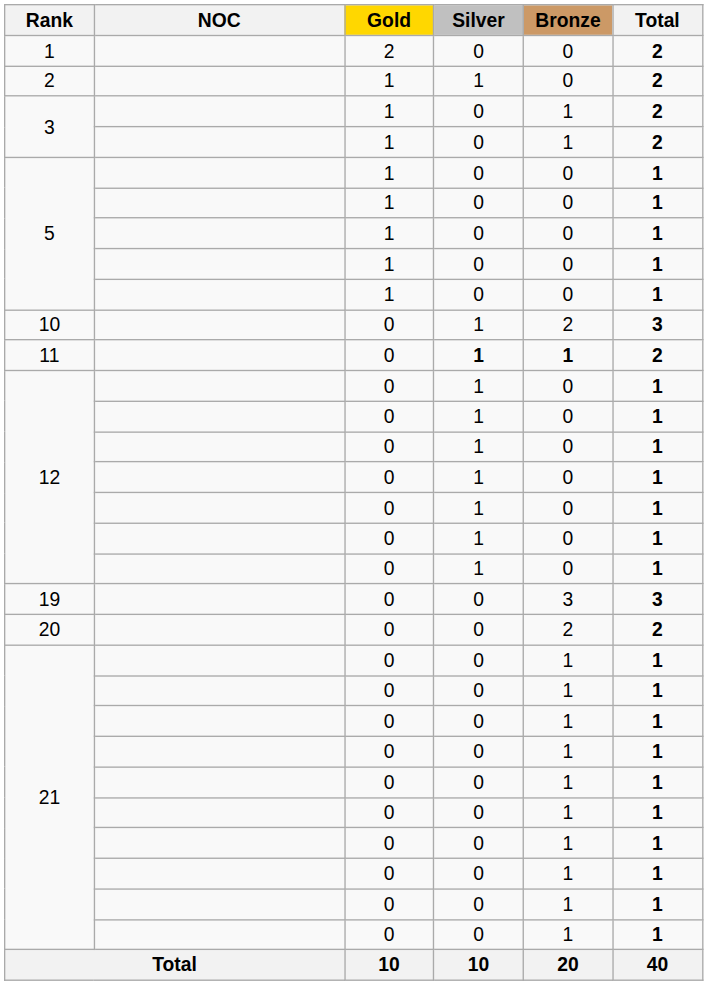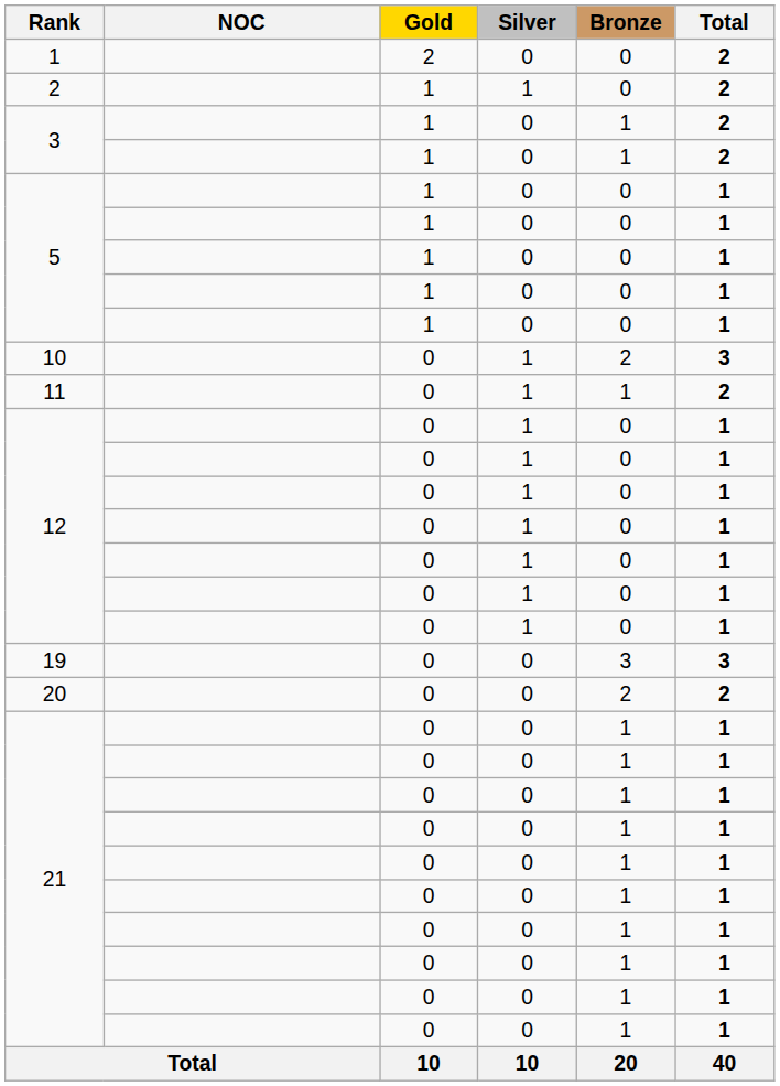11 | Silver: bold -> normal
11 | Bronze: bold -> normal
